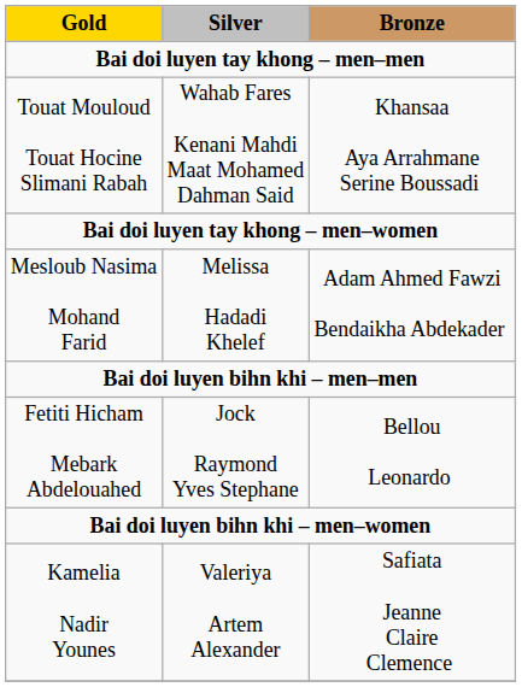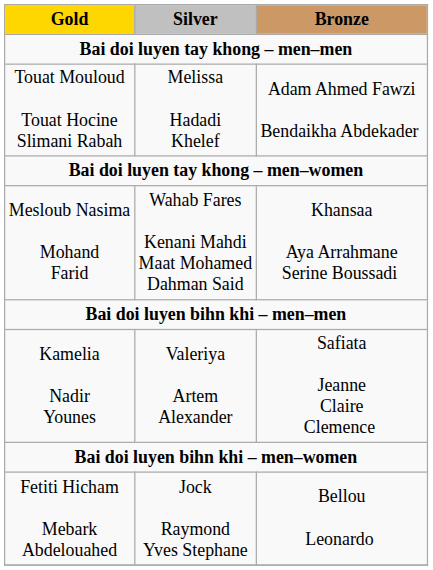Touat Mouloud Touat Hocine Slimani Rabah | Silver: Wahab Fares Kenani Mahdi Maat Mohamed Dahman Said -> Melissa Hadadi Khelef
Touat Mouloud Touat Hocine Slimani Rabah | Bronze: Khansaa Aya Arrahmane Serine Boussadi -> Adam Ahmed Fawzi Bendaikha Abdekader
Mesloub Nasima Mohand Farid | Silver: Melissa Hadadi Khelef -> Wahab Fares Kenani Mahdi Maat Mohamed Dahman Said
Mesloub Nasima Mohand Farid | Bronze: Adam Ahmed Fawzi Bendaikha Abdekader -> Khansaa Aya Arrahmane Serine Boussadi
rows swapped: Fetiti Hicham Mebark Abdelouahed <-> Kamelia Nadir Younes
